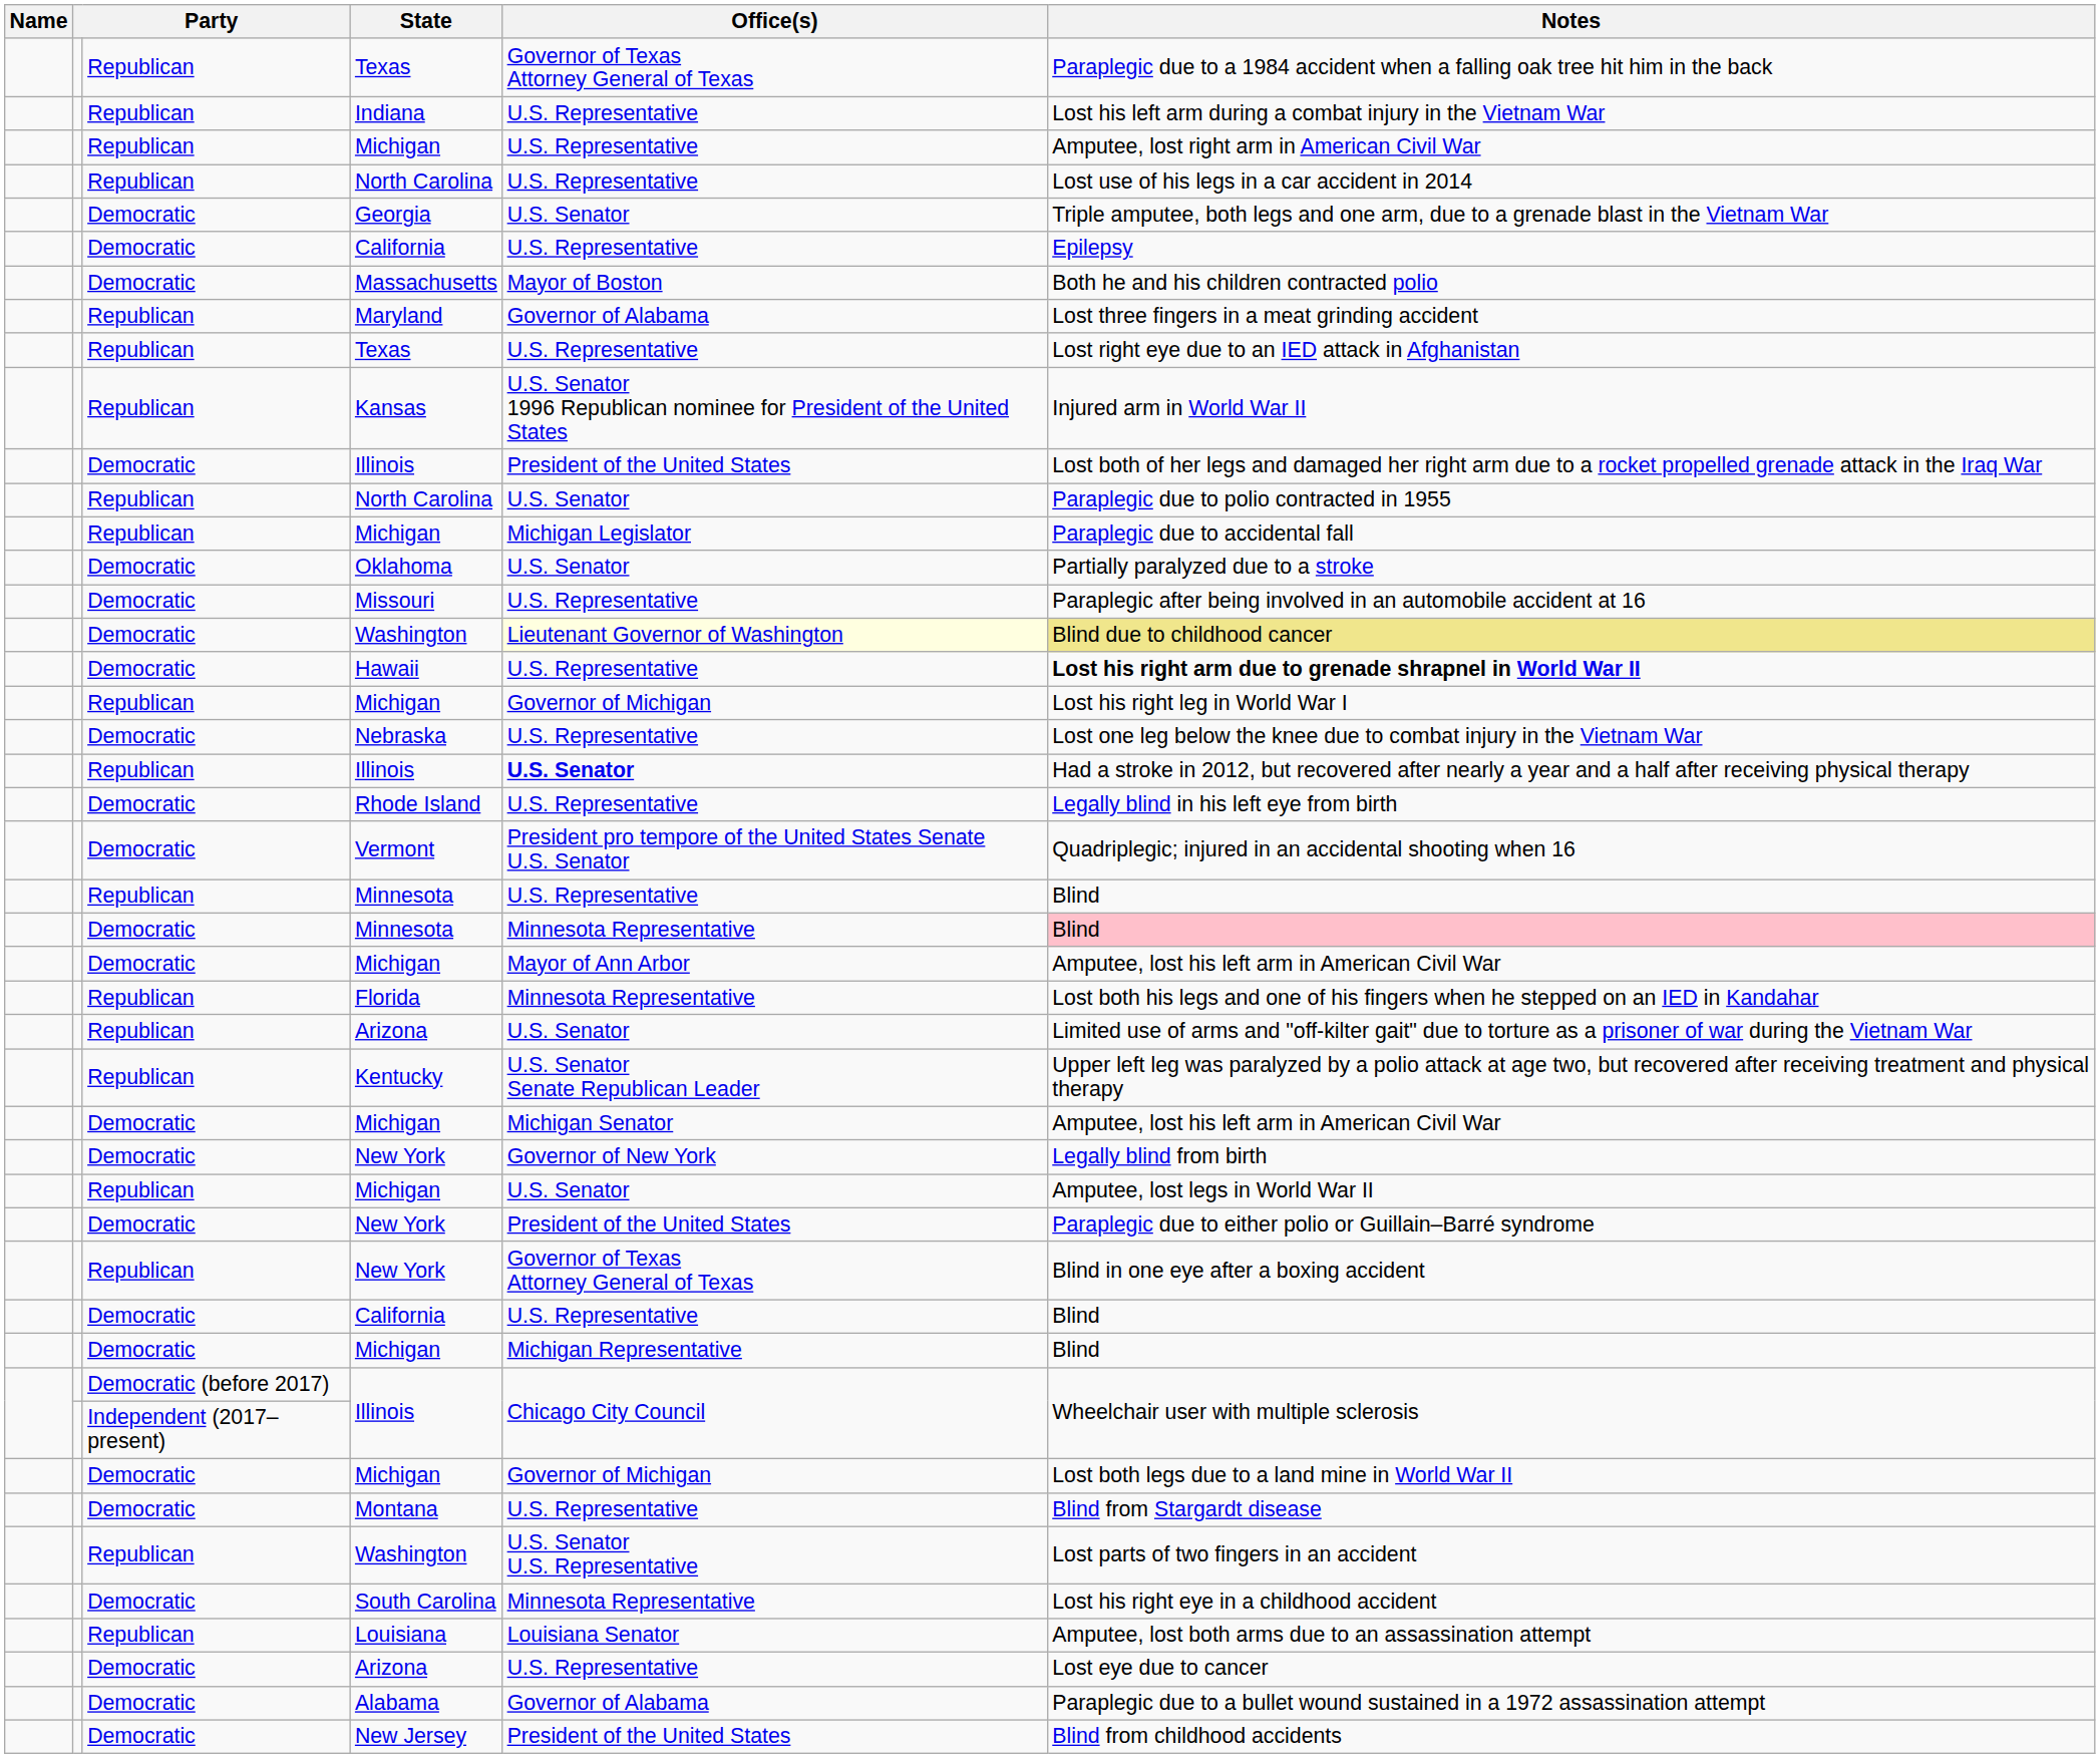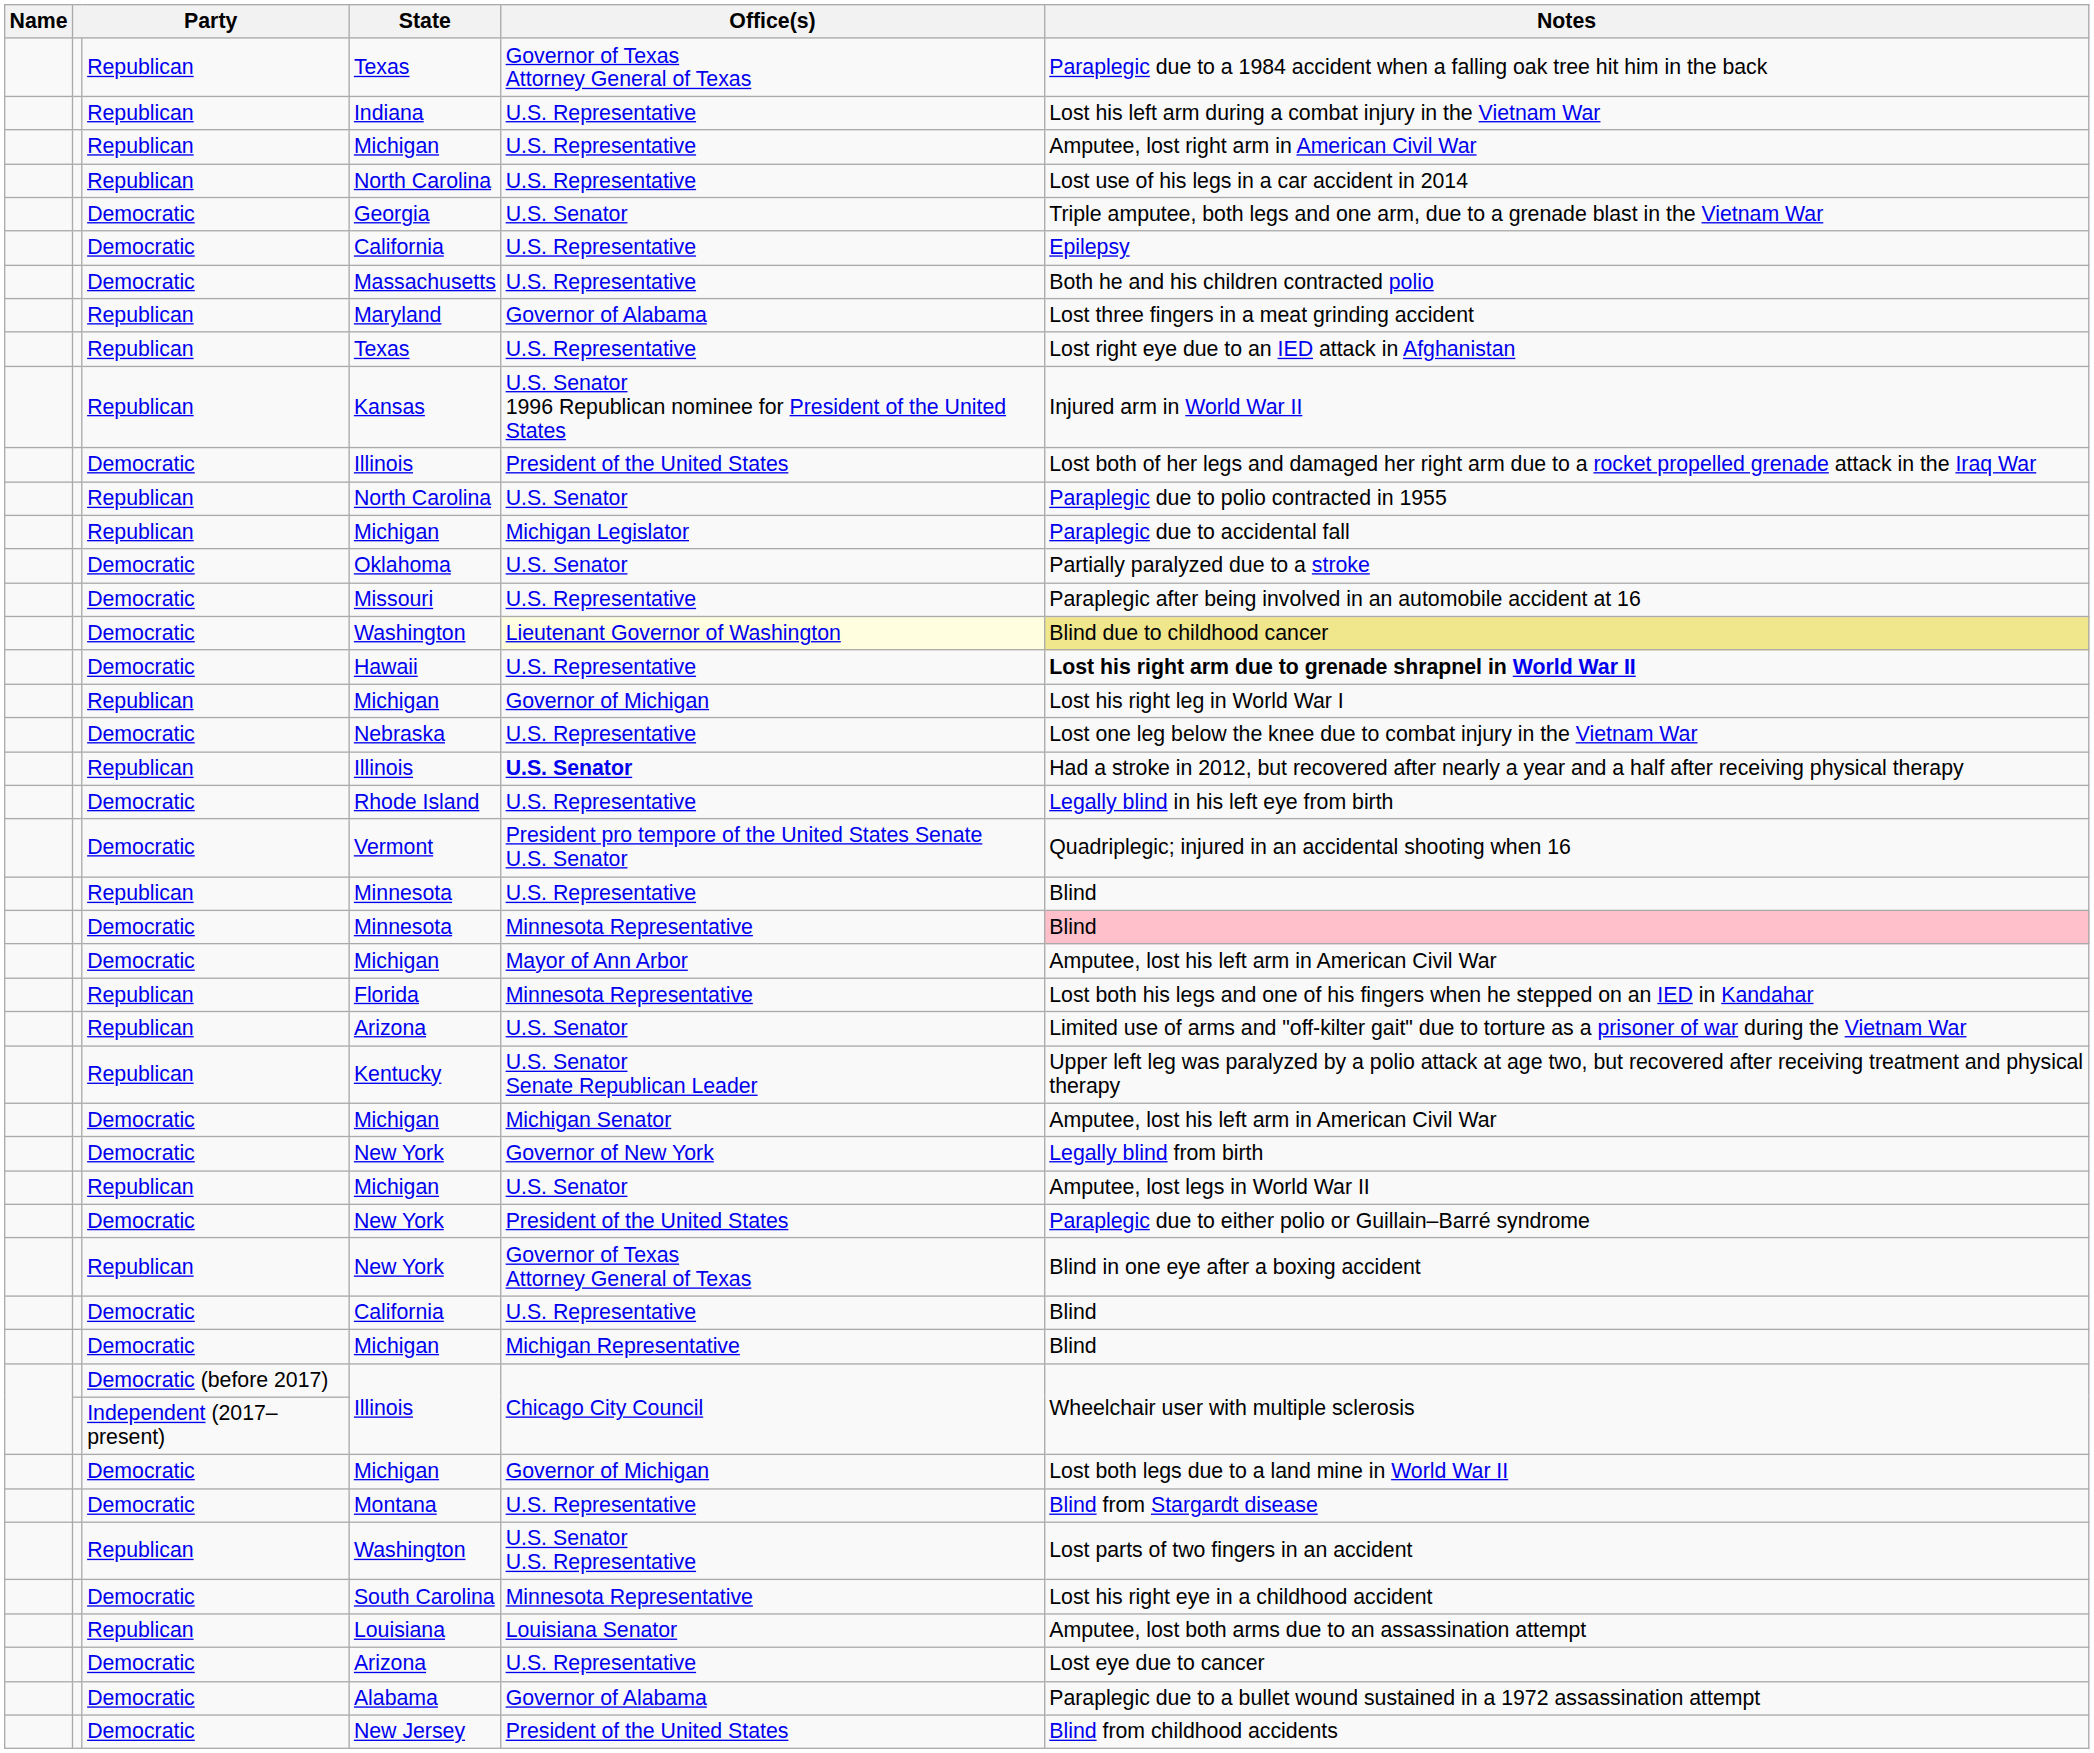Massachusetts | Office(s): Mayor of Boston -> U.S. Representative
